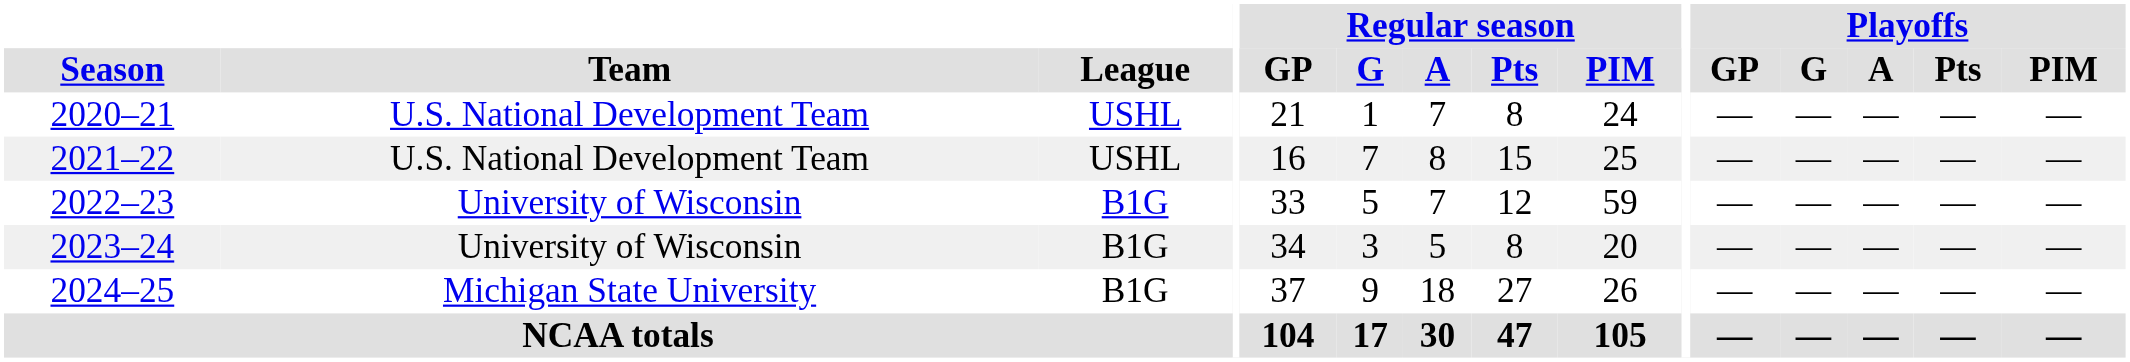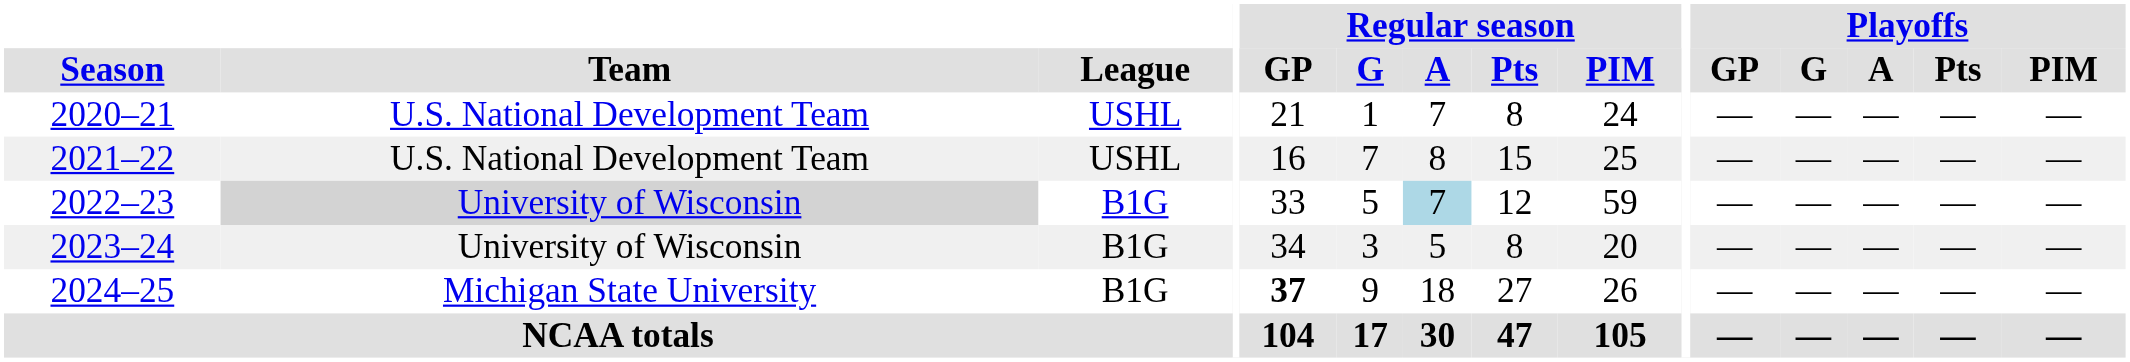2022–23 | Team: no background -> lightgrey background
2022–23 | Regular season / A: no background -> lightblue background
2024–25 | Regular season / GP: normal -> bold
